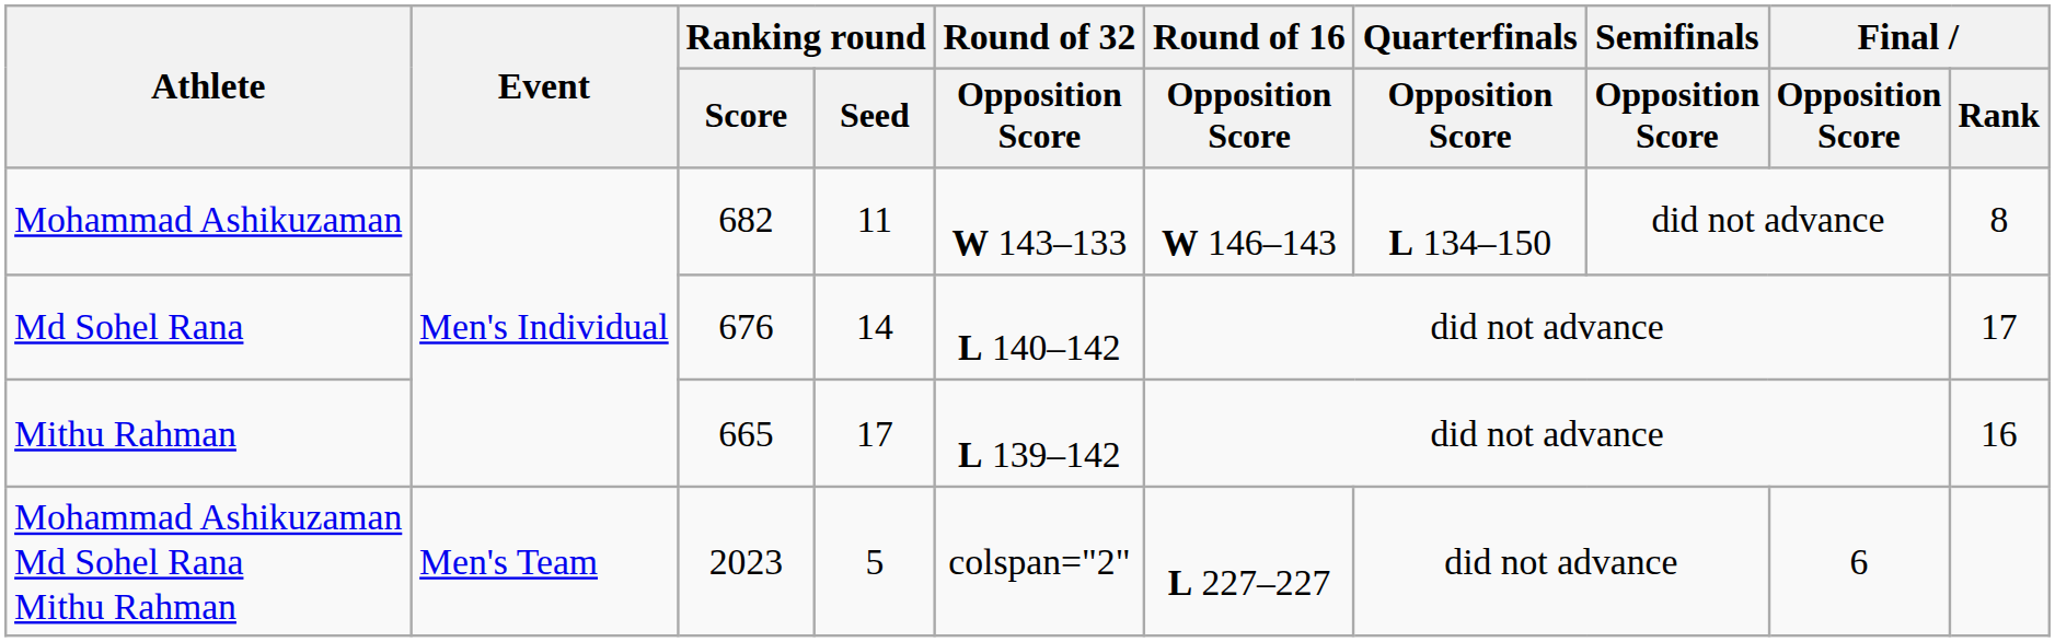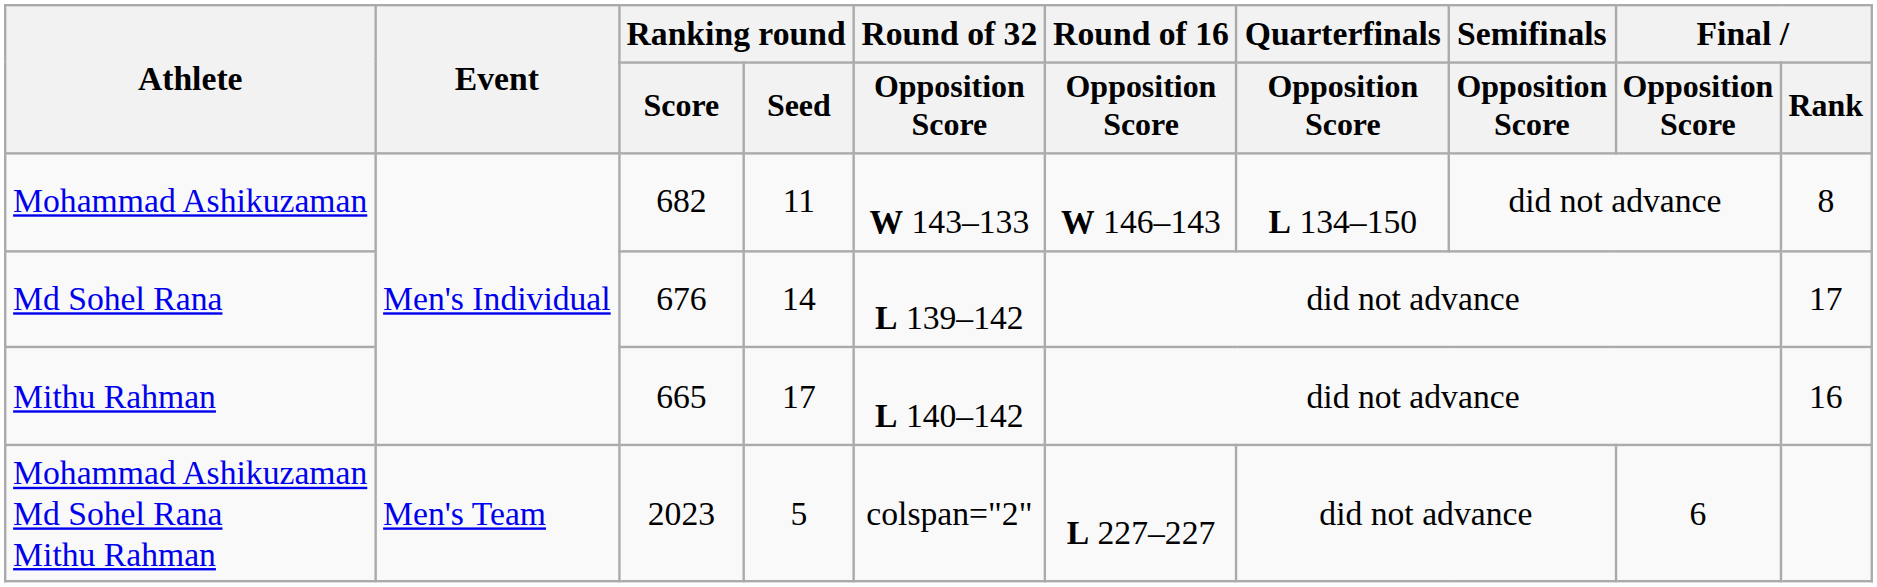Md Sohel Rana | Round of 32 / Opposition Score: L 140–142 -> L 139–142
Mithu Rahman | Round of 32 / Opposition Score: L 139–142 -> L 140–142
